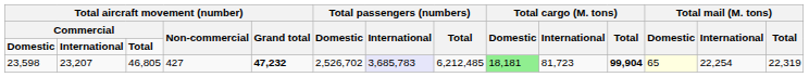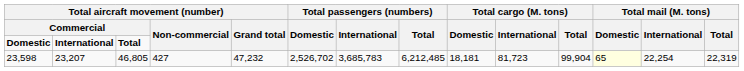23,598 | Total aircraft movement (number) / Grand total: bold -> normal
23,598 | Total passengers (numbers) / International: lavender background -> no background
23,598 | Total cargo (M. tons) / Domestic: lightgreen background -> no background
23,598 | Total cargo (M. tons) / Total: bold -> normal
